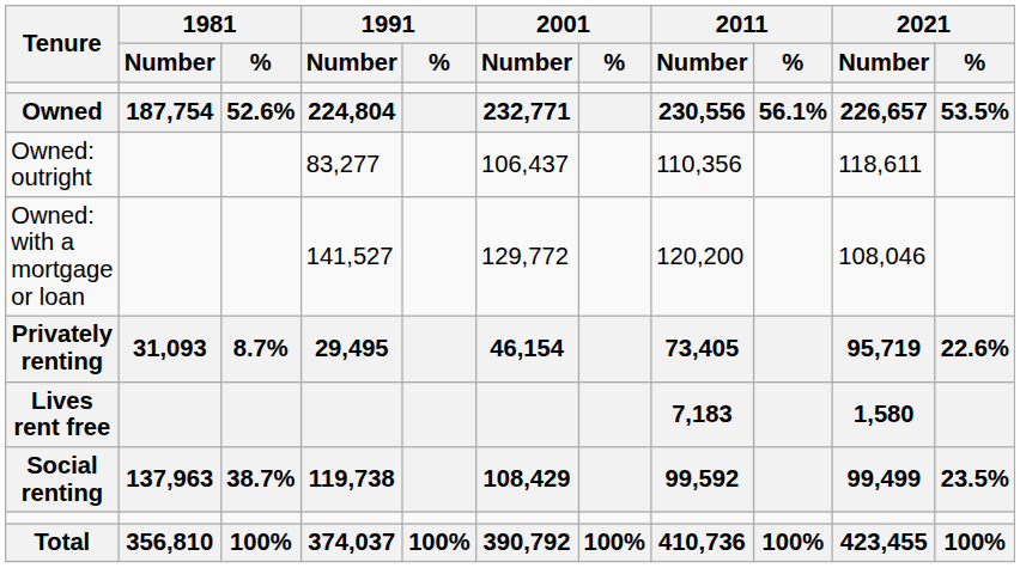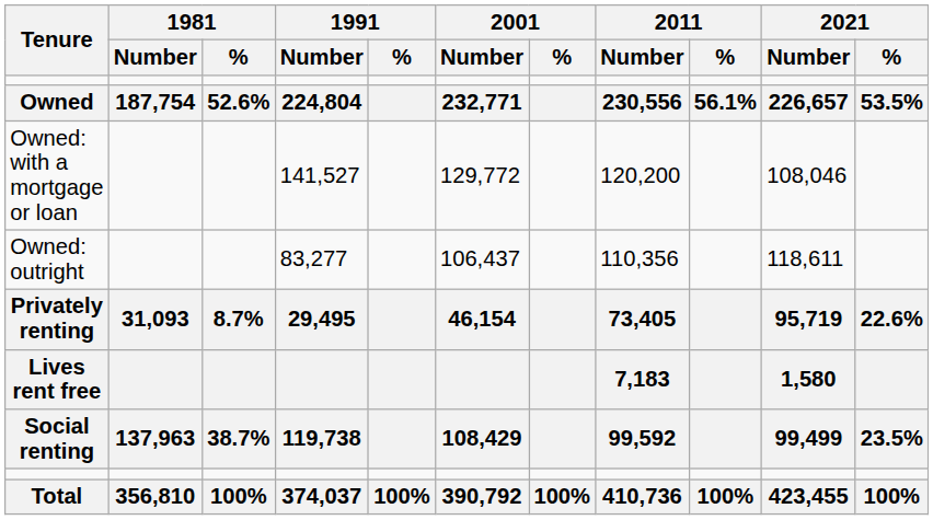rows swapped: Owned: outright <-> Owned: with a mortgage or loan
